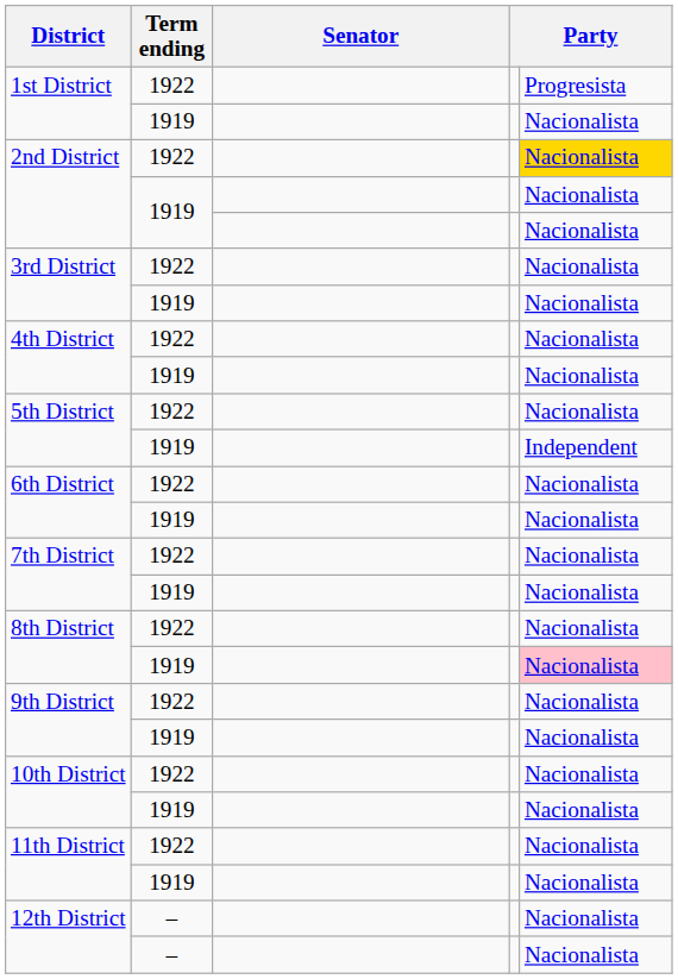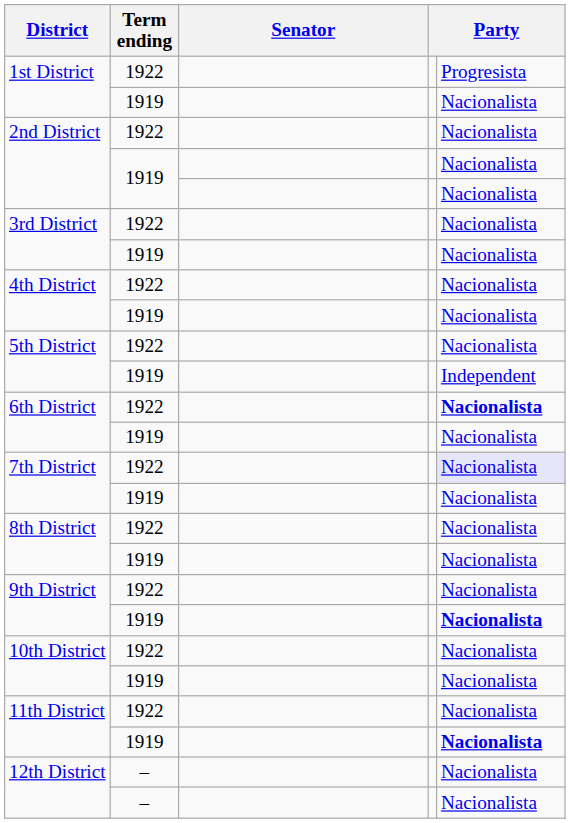2nd District / 1922 | column 5: gold background -> no background
6th District / 1922 | column 5: normal -> bold
7th District / 1922 | column 5: no background -> lavender background
8th District / 1919 | column 5: pink background -> no background
9th District / 1919 | column 5: normal -> bold
11th District / 1919 | column 5: normal -> bold
